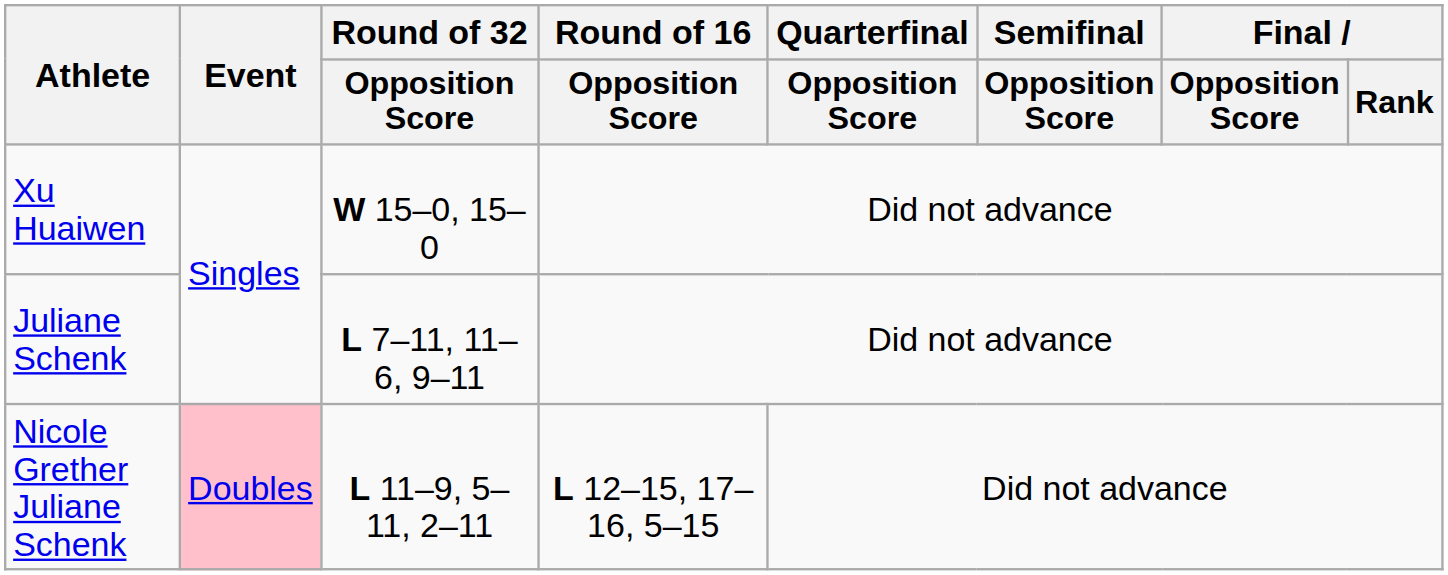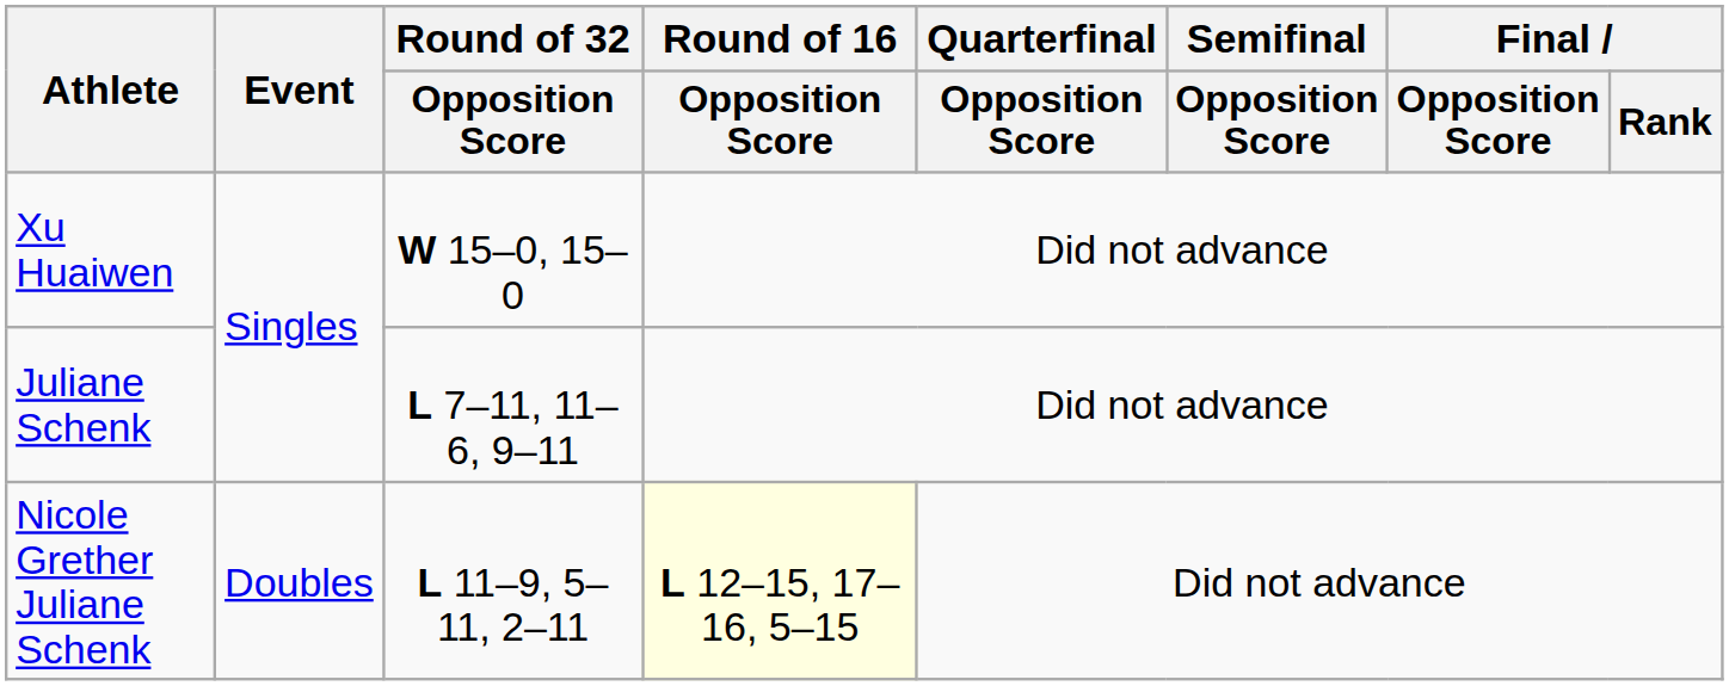Nicole Grether Juliane Schenk | Event: pink background -> no background
Nicole Grether Juliane Schenk | Round of 16 / Opposition Score: no background -> lightyellow background
